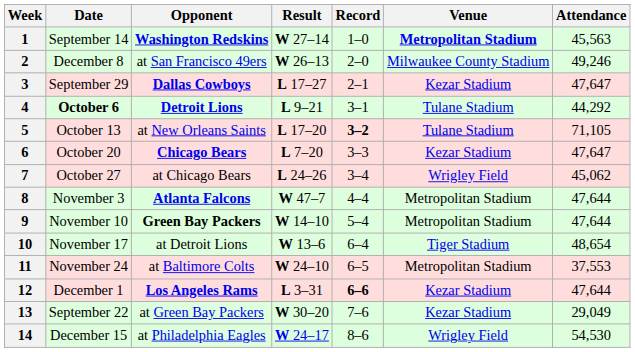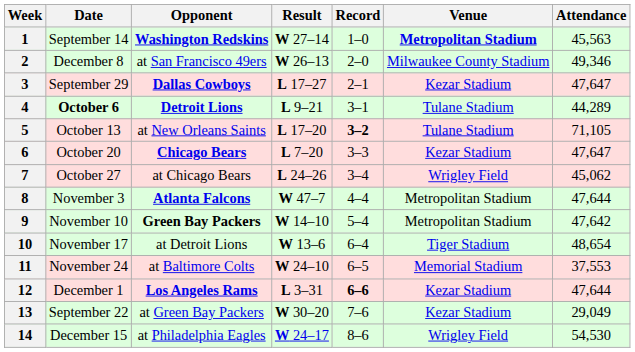2 | Attendance: 49,246 -> 49,346
4 | Attendance: 44,292 -> 44,289
9 | Attendance: 47,644 -> 47,642
11 | Venue: Metropolitan Stadium -> Memorial Stadium
